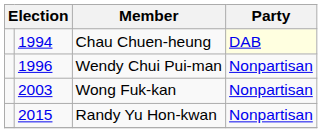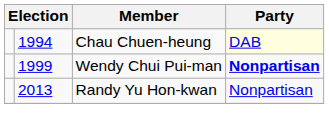Wendy Chui Pui-man | column 2: 1996 -> 1999
Wendy Chui Pui-man | Party: normal -> bold
- row: 2003 | Wong Fuk-kan | Nonpartisan
Randy Yu Hon-kwan | column 2: 2015 -> 2013
